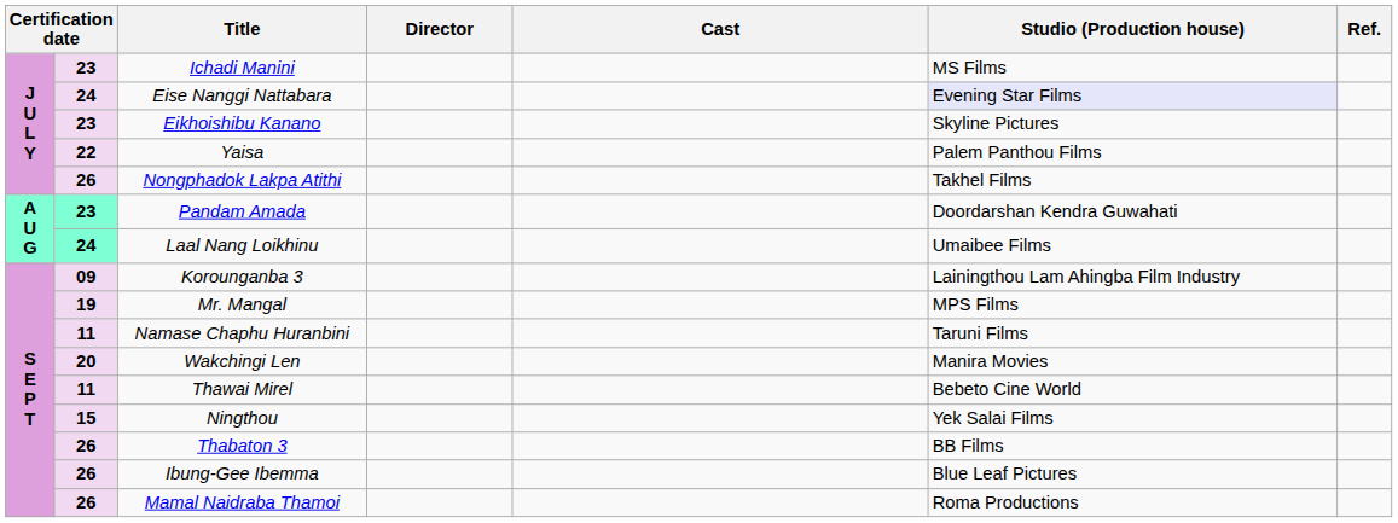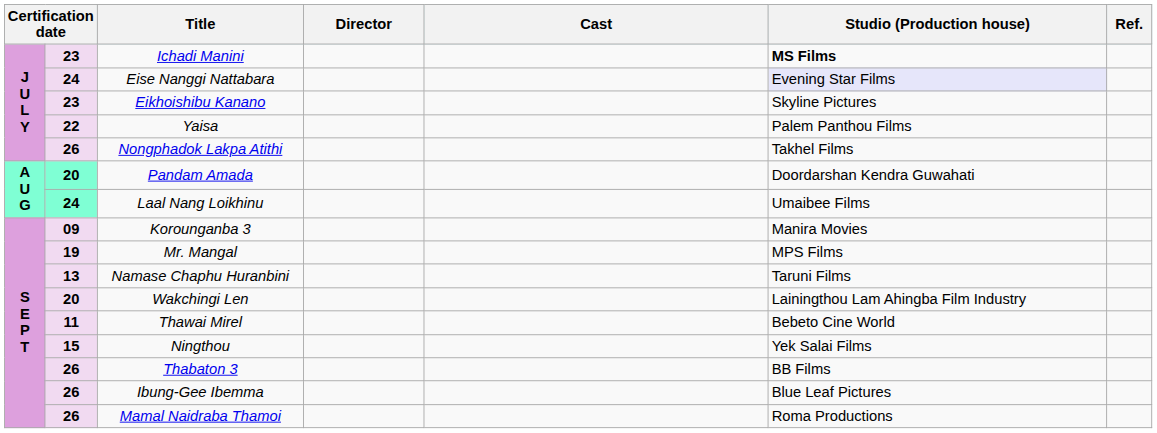Ichadi Manini | Studio (Production house): normal -> bold
Pandam Amada | column 2: 23 -> 20
Korounganba 3 | Studio (Production house): Lainingthou Lam Ahingba Film Industry -> Manira Movies
Namase Chaphu Huranbini | column 2: 11 -> 13
Wakchingi Len | Studio (Production house): Manira Movies -> Lainingthou Lam Ahingba Film Industry
